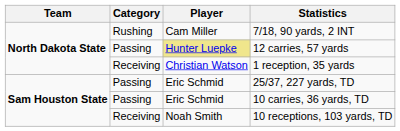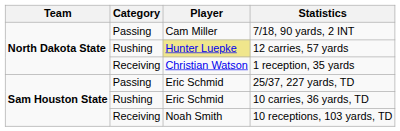7/18, 90 yards, 2 INT | Category: Rushing -> Passing
12 carries, 57 yards | Category: Passing -> Rushing
10 carries, 36 yards, TD | Category: Passing -> Rushing
